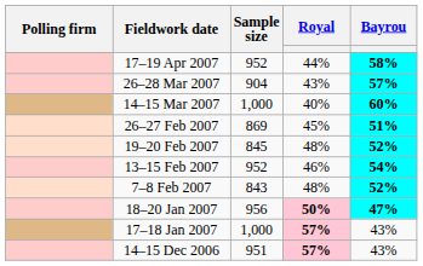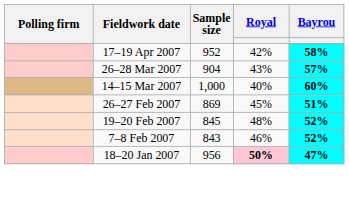17–19 Apr 2007 | Royal: 44% -> 42%
- row: 13–15 Feb 2007 | 952 | 46% | 54%
7–8 Feb 2007 | Royal: 48% -> 46%
- row: 17–18 Jan 2007 | 1,000 | 57% | 43%
- row: 14–15 Dec 2006 | 951 | 57% | 43%
